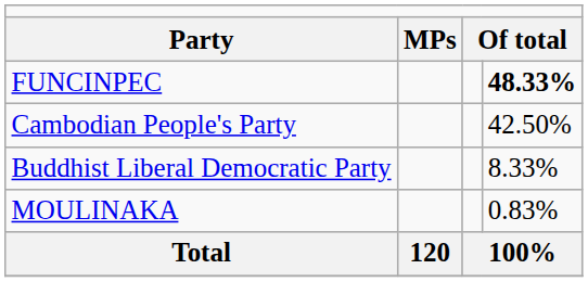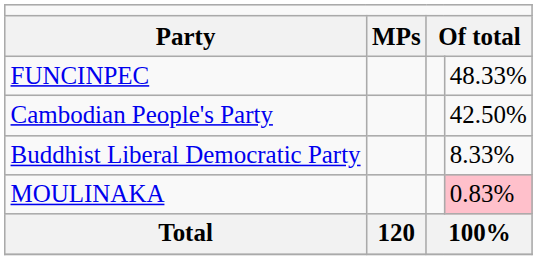FUNCINPEC | column 4: bold -> normal
MOULINAKA | column 4: no background -> pink background
